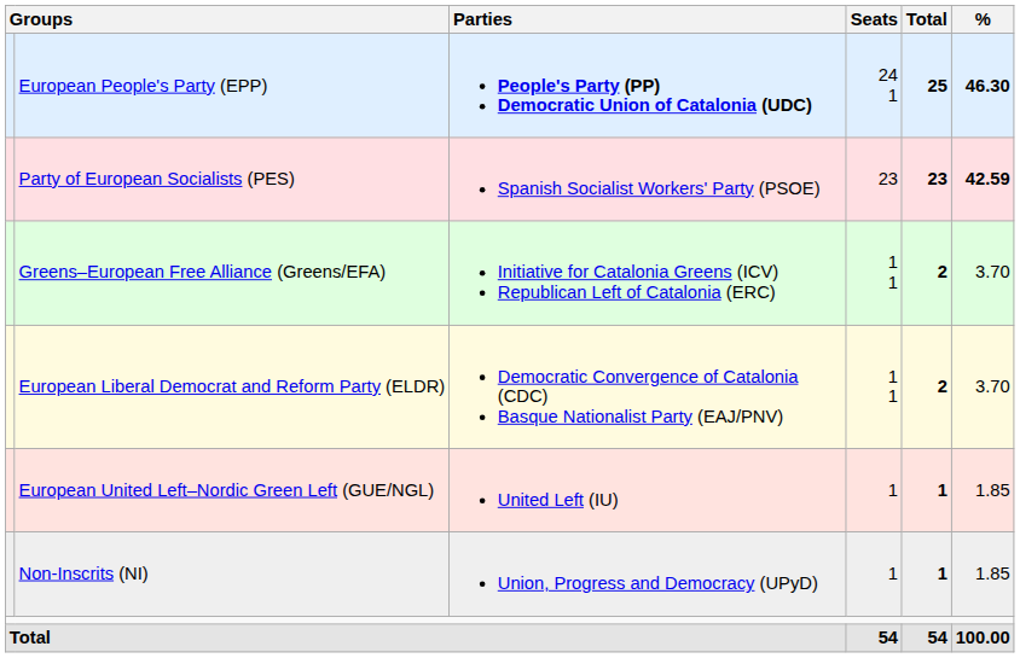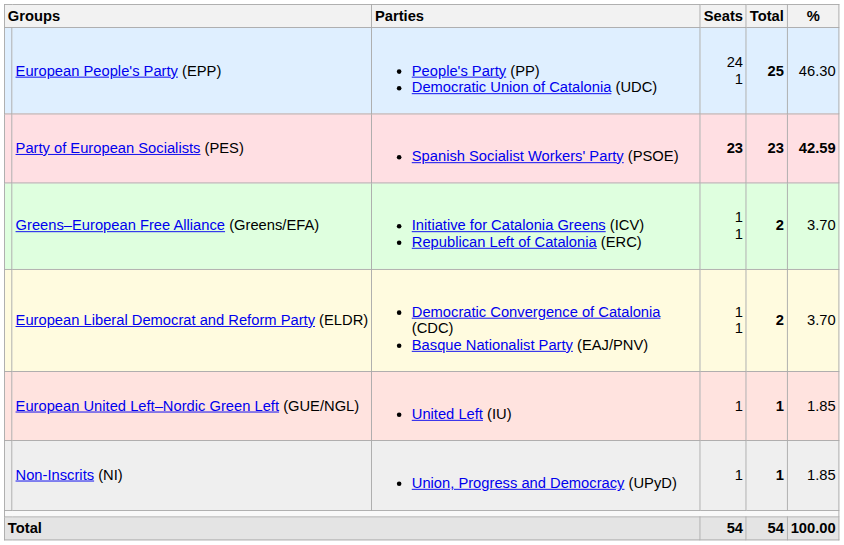European People's Party (EPP) | Parties: bold -> normal
European People's Party (EPP) | %: bold -> normal
Party of European Socialists (PES) | Seats: normal -> bold
